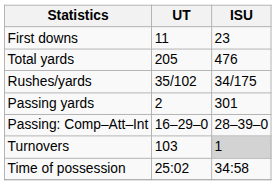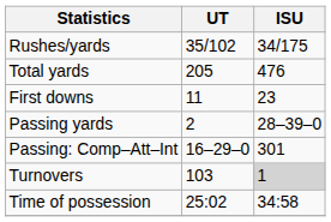rows swapped: First downs <-> Rushes/yards
Passing yards | ISU: 301 -> 28–39–0
Passing: Comp–Att–Int | ISU: 28–39–0 -> 301
